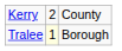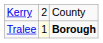Tralee | column 3: normal -> bold
